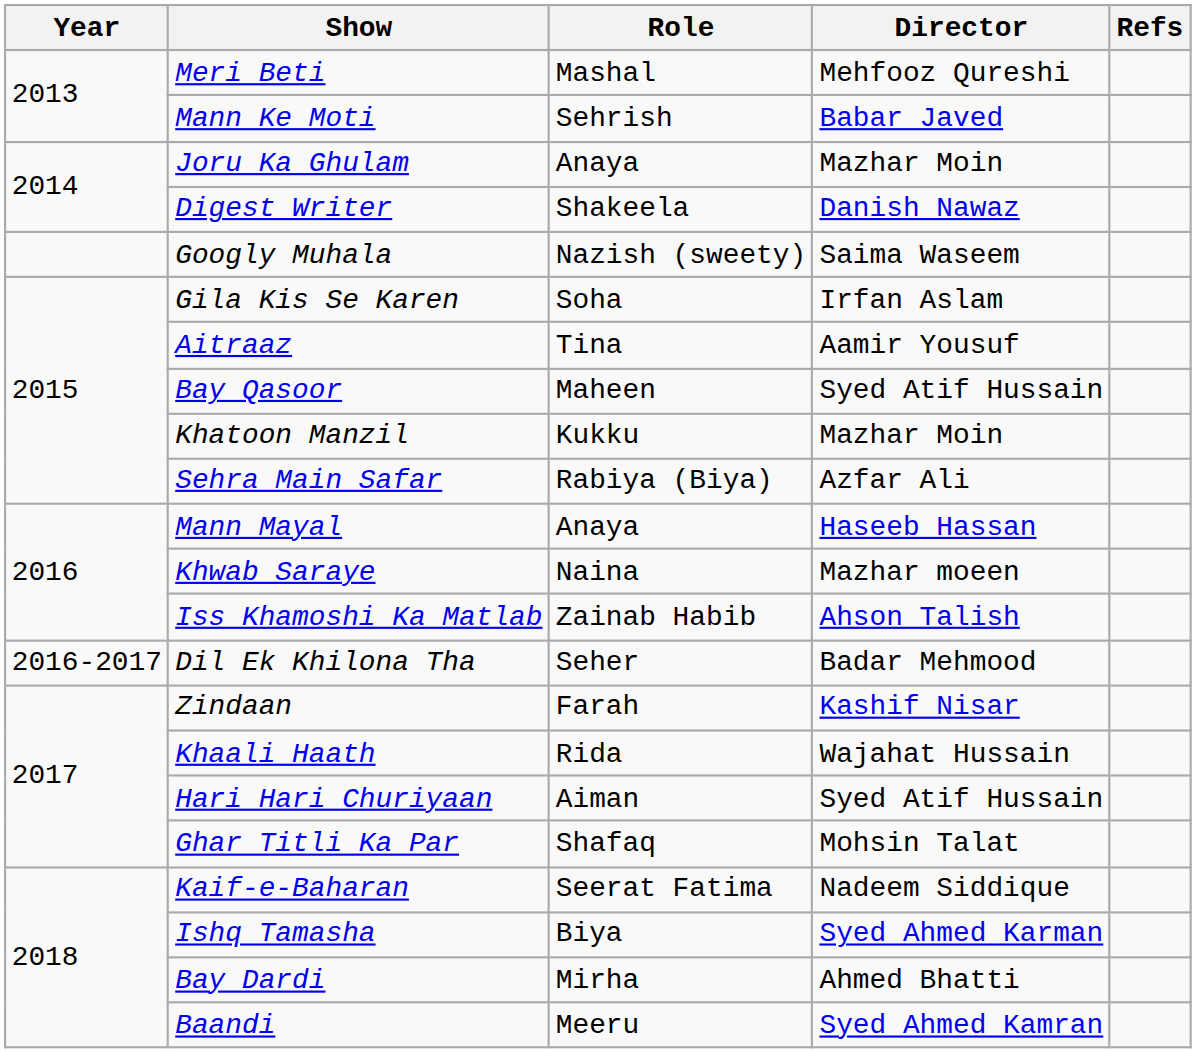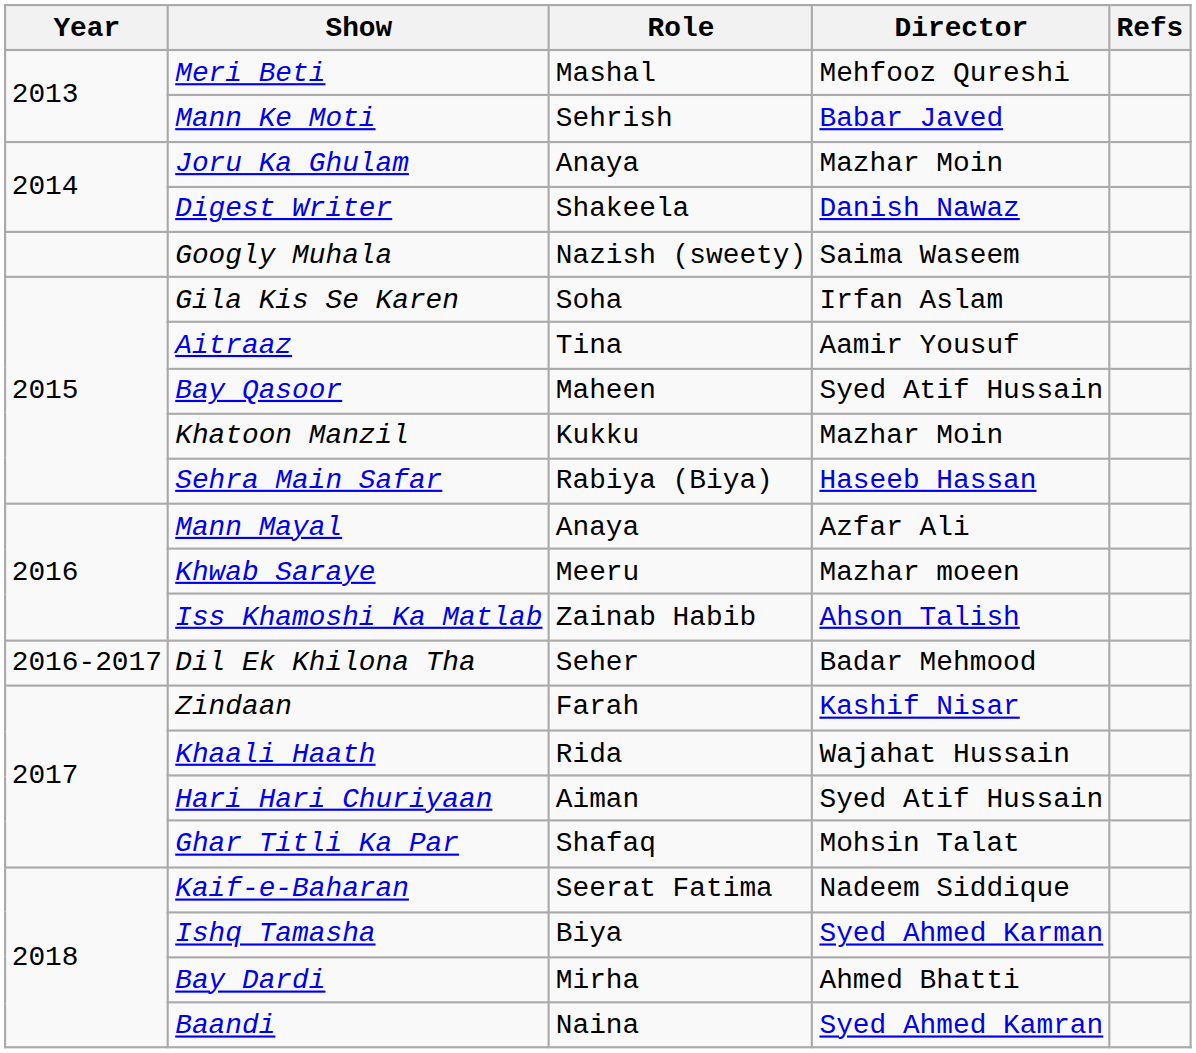Sehra Main Safar | Director: Azfar Ali -> Haseeb Hassan
Mann Mayal | Director: Haseeb Hassan -> Azfar Ali
Khwab Saraye | Role: Naina -> Meeru
Baandi | Role: Meeru -> Naina
